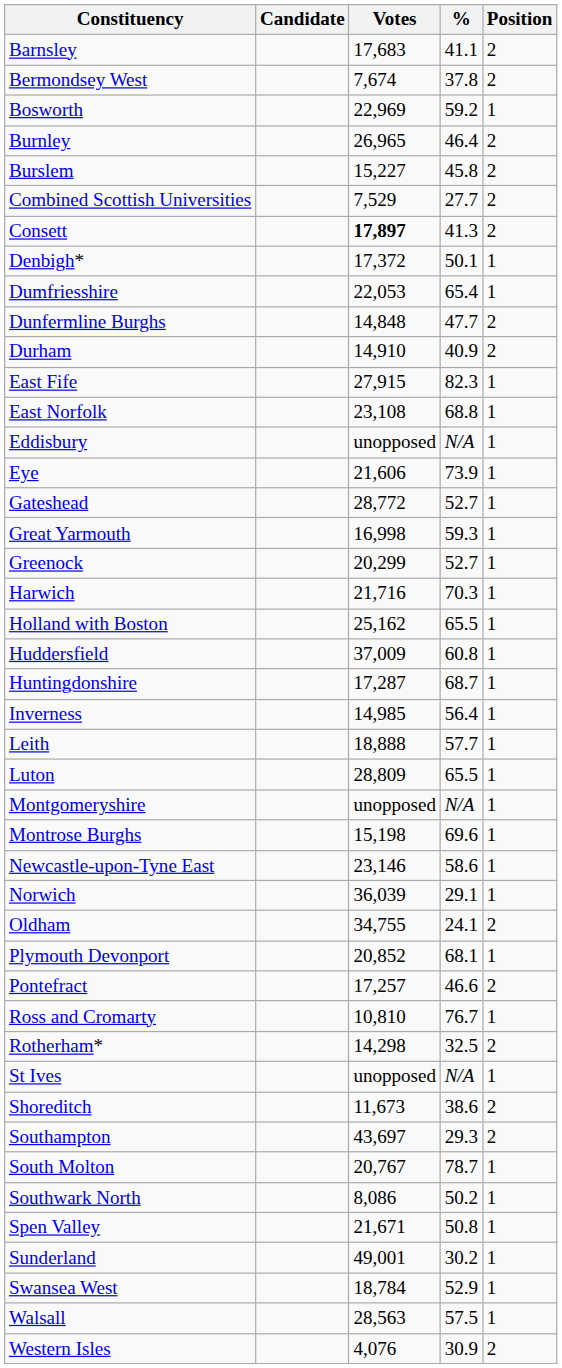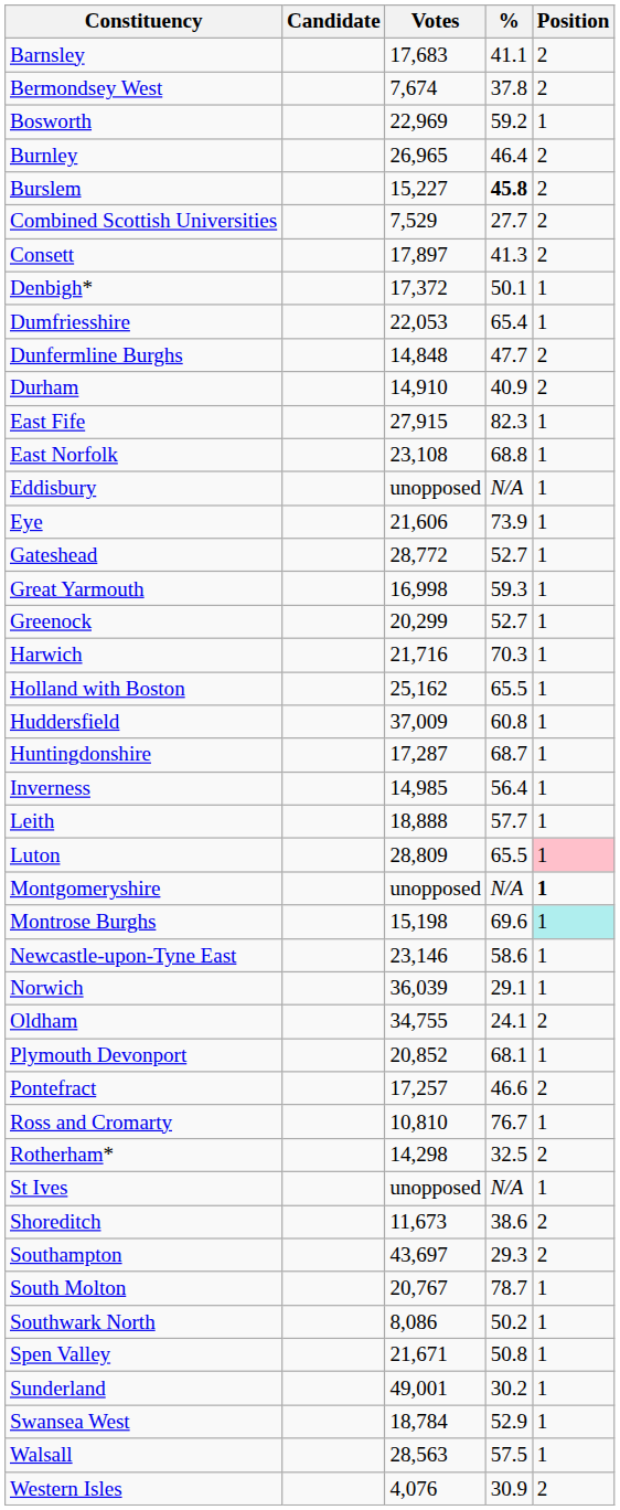Burslem | %: normal -> bold
Consett | Votes: bold -> normal
Luton | Position: no background -> pink background
Montgomeryshire | Position: normal -> bold
Montrose Burghs | Position: no background -> paleturquoise background
